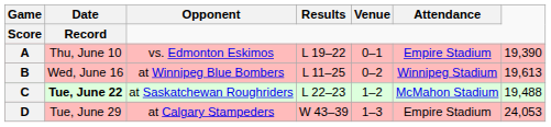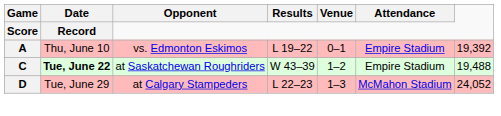A | column 7: 19,390 -> 19,392
- row: B | Wed, June 16 | at Winnipeg Blue Bombers | L 11–25 | 0–2 | Winnipeg Stadium | 19,613
C | Results: L 22–23 -> W 43–39
C | Attendance: McMahon Stadium -> Empire Stadium
D | Results: W 43–39 -> L 22–23
D | Attendance: Empire Stadium -> McMahon Stadium
D | column 7: 24,053 -> 24,052
